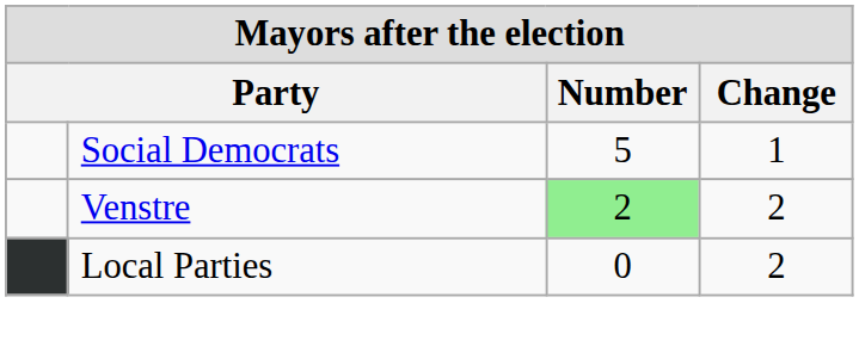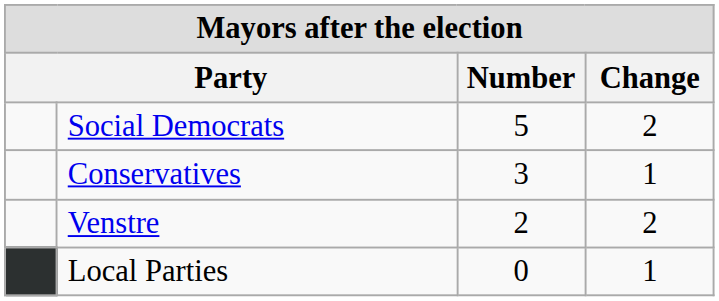Social Democrats | Change: 1 -> 2
+ row: Conservatives | 3 | 1
Venstre | Number: lightgreen background -> no background
Local Parties | Change: 2 -> 1
